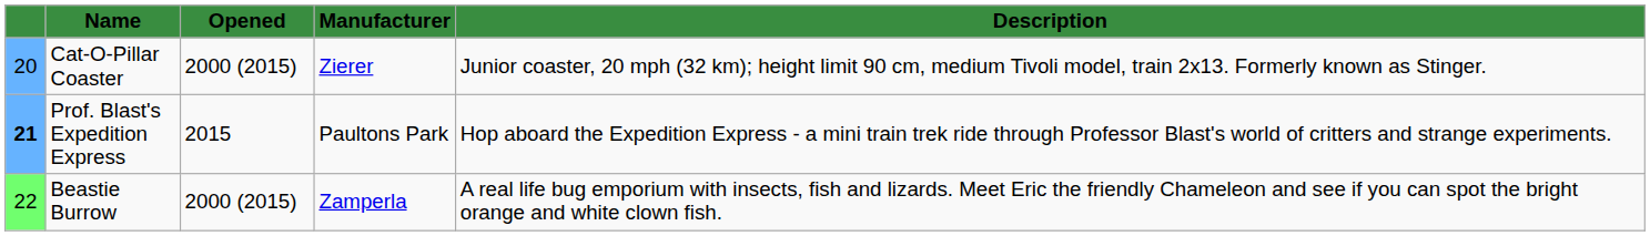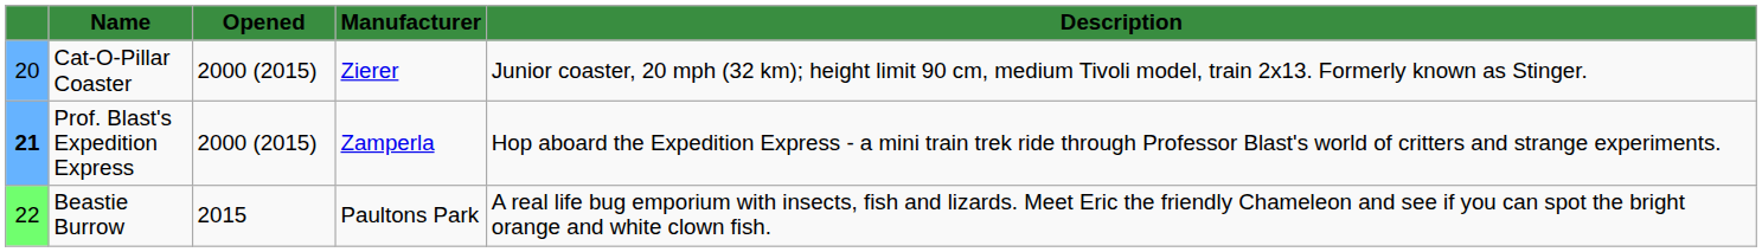Prof. Blast's Expedition Express | Opened: 2015 -> 2000 (2015)
Prof. Blast's Expedition Express | Manufacturer: Paultons Park -> Zamperla
Beastie Burrow | Opened: 2000 (2015) -> 2015
Beastie Burrow | Manufacturer: Zamperla -> Paultons Park
